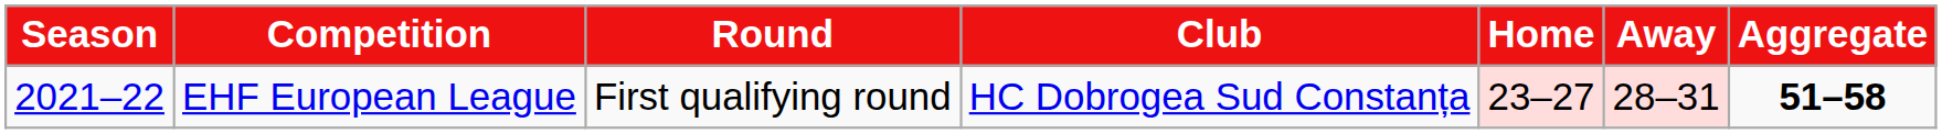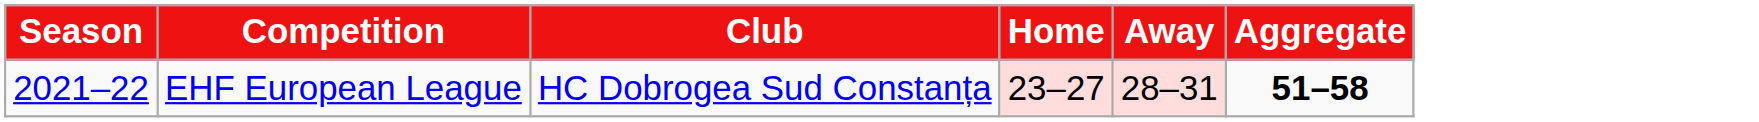- column: Round | First qualifying round
